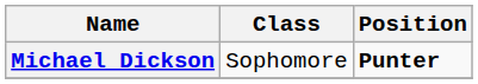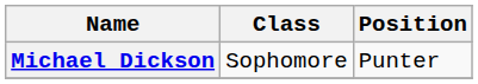Michael Dickson | Position: bold -> normal
